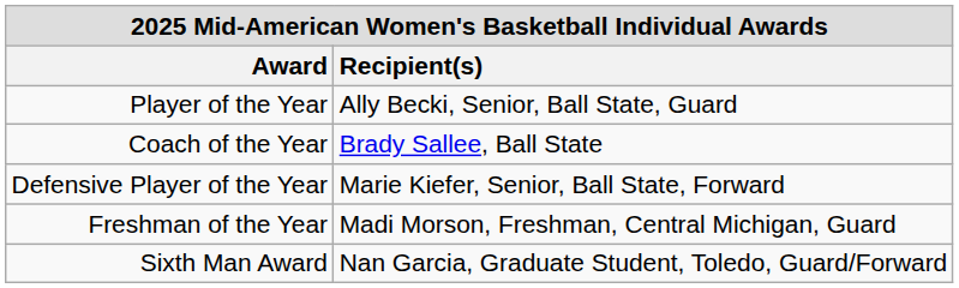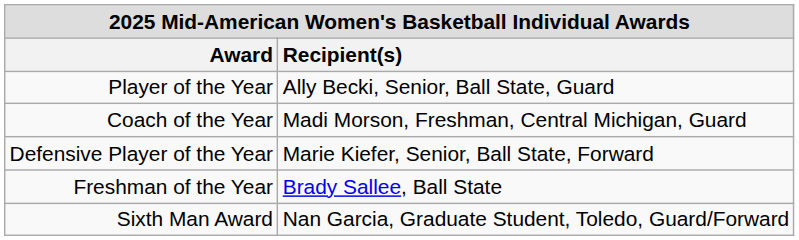Coach of the Year | Recipient(s): Brady Sallee, Ball State -> Madi Morson, Freshman, Central Michigan, Guard
Freshman of the Year | Recipient(s): Madi Morson, Freshman, Central Michigan, Guard -> Brady Sallee, Ball State
